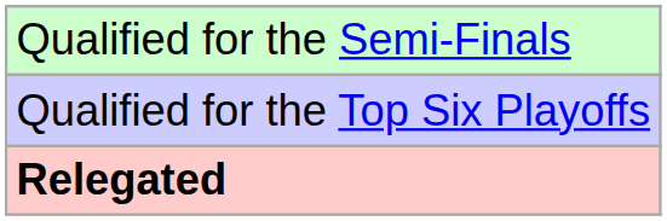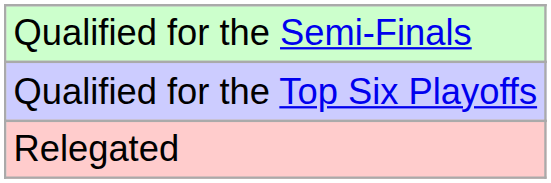row 3 | column 1: bold -> normal
